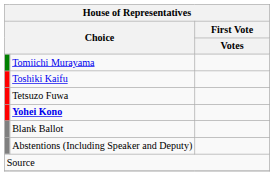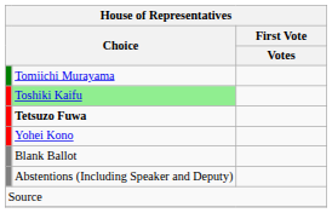Toshiki Kaifu | column 2: no background -> lightgreen background
Tetsuzo Fuwa | column 2: normal -> bold
Yohei Kono | column 2: bold -> normal
